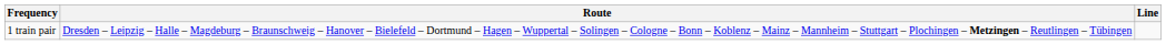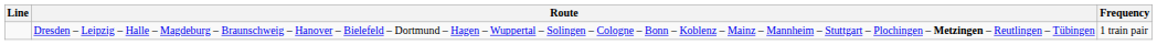columns swapped: Line <-> Frequency
